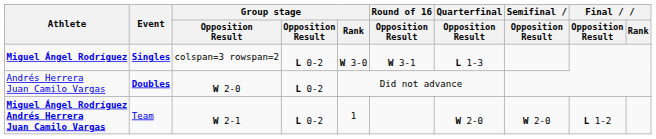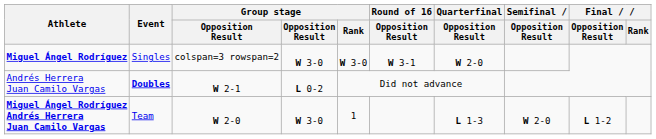Miguel Ángel Rodríguez | Event: bold -> normal
Miguel Ángel Rodríguez | column 4: L 0-2 -> W 3-0
Miguel Ángel Rodríguez | Quarterfinal / Opposition Result: L 1-3 -> W 2-0
Andrés Herrera Juan Camilo Vargas | column 3: W 2-0 -> W 2-1
Miguel Ángel Rodríguez Andrés Herrera Juan Camilo Vargas | column 3: W 2-1 -> W 2-0
Miguel Ángel Rodríguez Andrés Herrera Juan Camilo Vargas | column 4: L 0-2 -> W 3-0
Miguel Ángel Rodríguez Andrés Herrera Juan Camilo Vargas | Quarterfinal / Opposition Result: W 2-0 -> L 1-3
